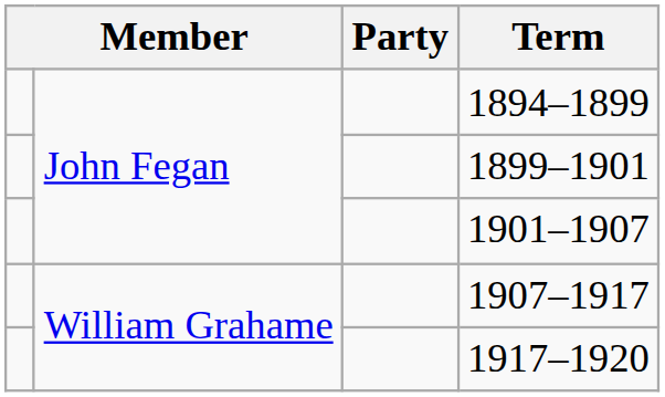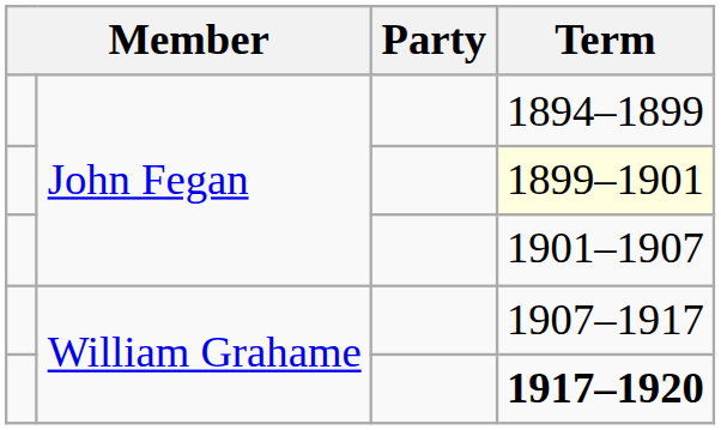1899–1901 | Term: no background -> lightyellow background
1917–1920 | Term: normal -> bold
